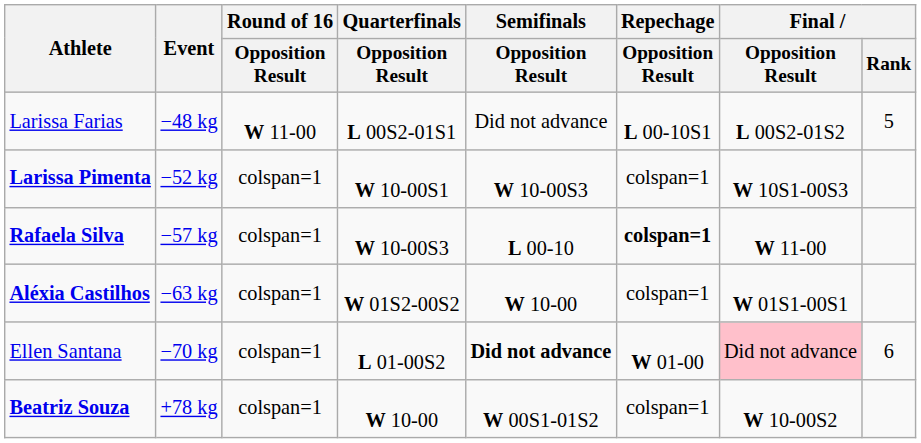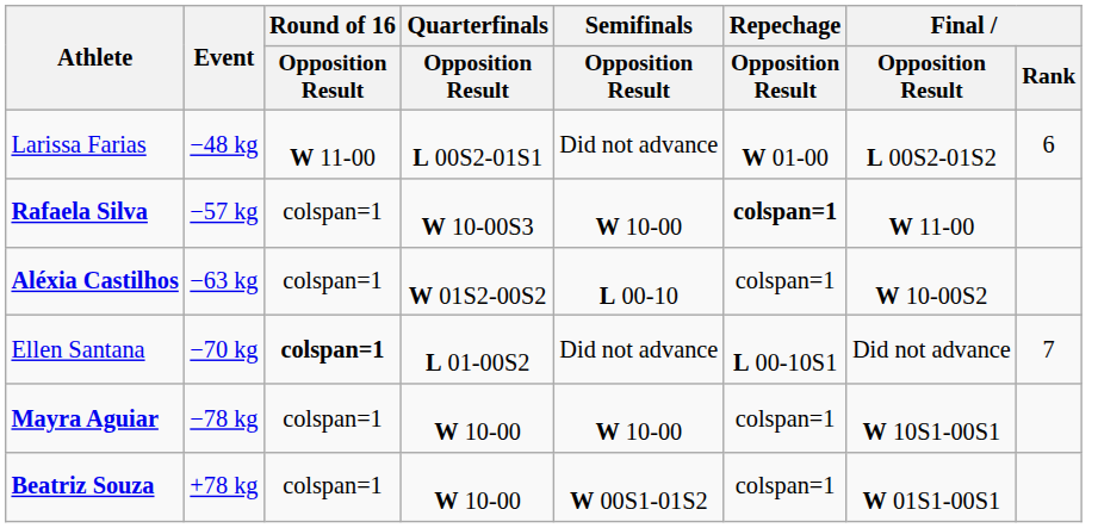Larissa Farias | Repechage / Opposition Result: L 00-10S1 -> W 01-00
Larissa Farias | Final / Rank: 5 -> 6
- row: Larissa Pimenta | −52 kg | colspan=1 | W 10-00S1 | W 10-00S3 | colspan=1 | W 10S1-00S3
Rafaela Silva | Semifinals / Opposition Result: L 00-10 -> W 10-00
Aléxia Castilhos | Semifinals / Opposition Result: W 10-00 -> L 00-10
Aléxia Castilhos | Final / Opposition Result: W 01S1-00S1 -> W 10-00S2
Ellen Santana | Round of 16 / Opposition Result: normal -> bold
Ellen Santana | Semifinals / Opposition Result: bold -> normal
Ellen Santana | Repechage / Opposition Result: W 01-00 -> L 00-10S1
Ellen Santana | Final / Opposition Result: pink background -> no background
Ellen Santana | Final / Rank: 6 -> 7
+ row: Mayra Aguiar | −78 kg | colspan=1 | W 10-00 | W 10-00 | colspan=1 | W 10S1-00S1
Beatriz Souza | Final / Opposition Result: W 10-00S2 -> W 01S1-00S1
